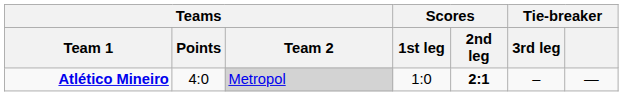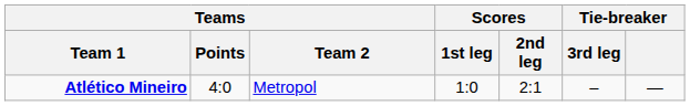Atlético Mineiro | Teams / Team 2: lightgrey background -> no background
Atlético Mineiro | Scores / 2nd leg: bold -> normal
